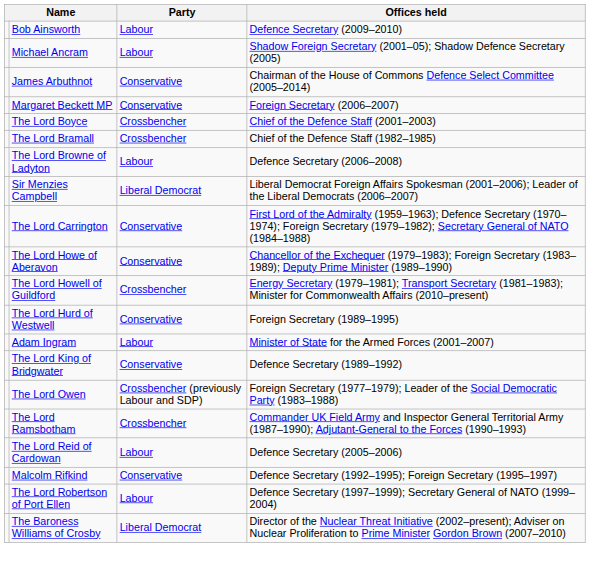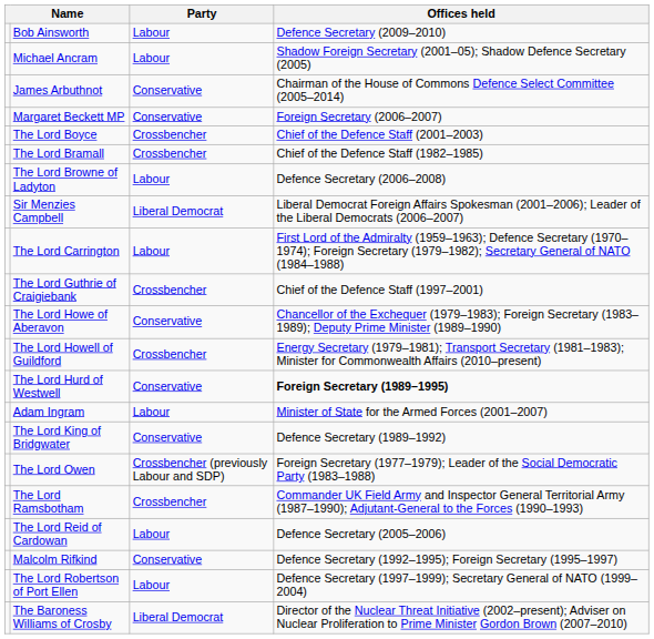The Lord Carrington | Party: Conservative -> Labour
+ row: The Lord Guthrie of Craigiebank | Crossbencher | Chief of the Defence Staff (1997–2001)
The Lord Hurd of Westwell | Offices held: normal -> bold
